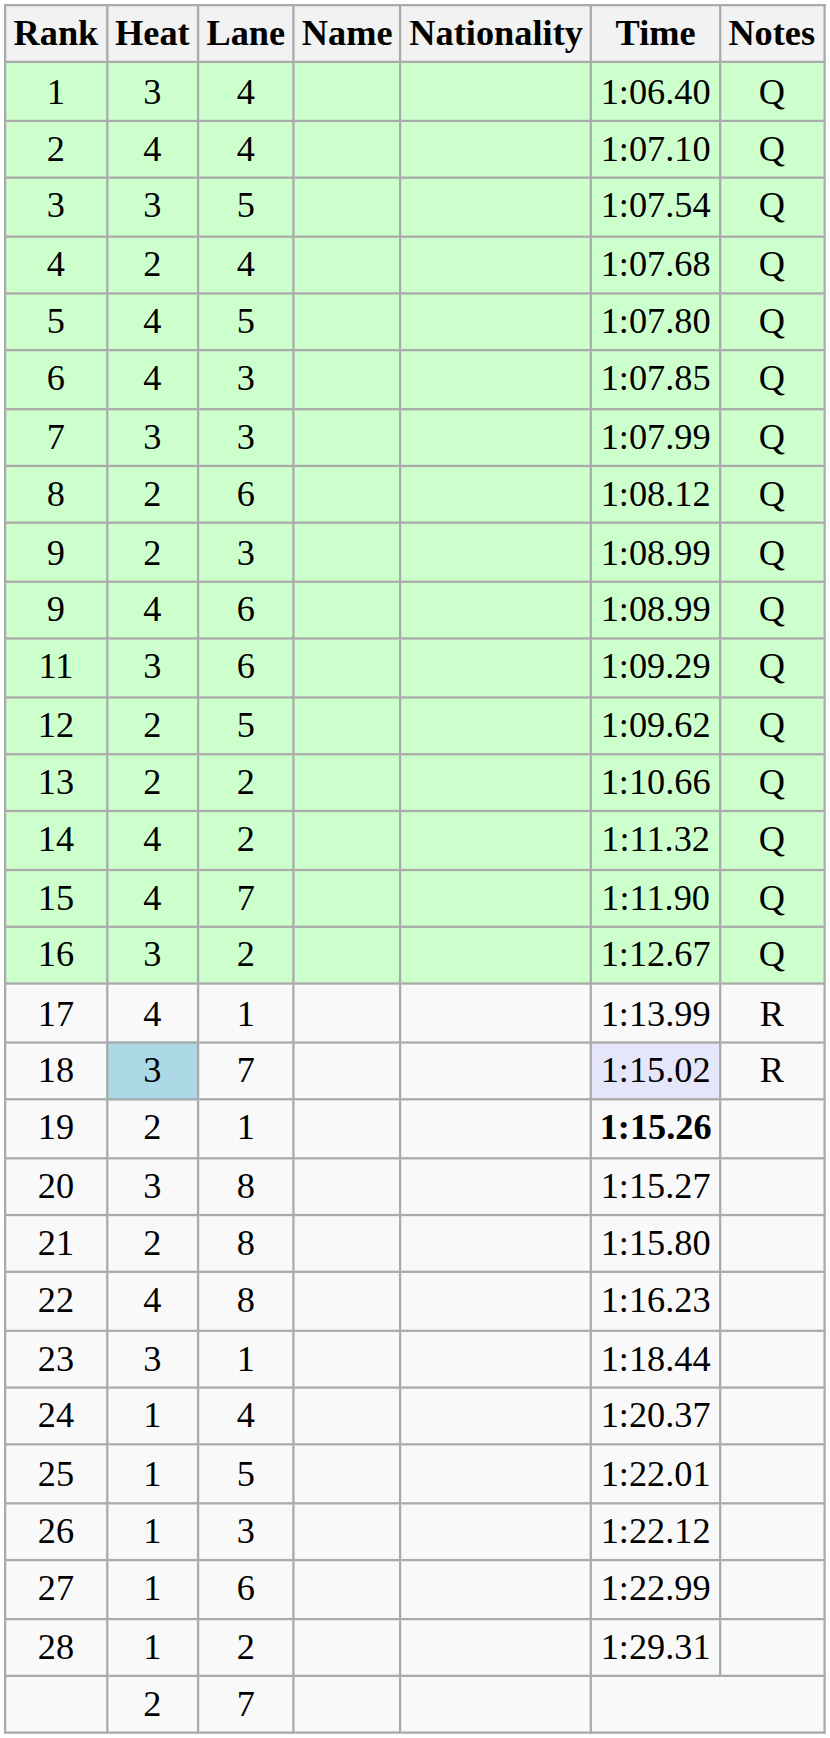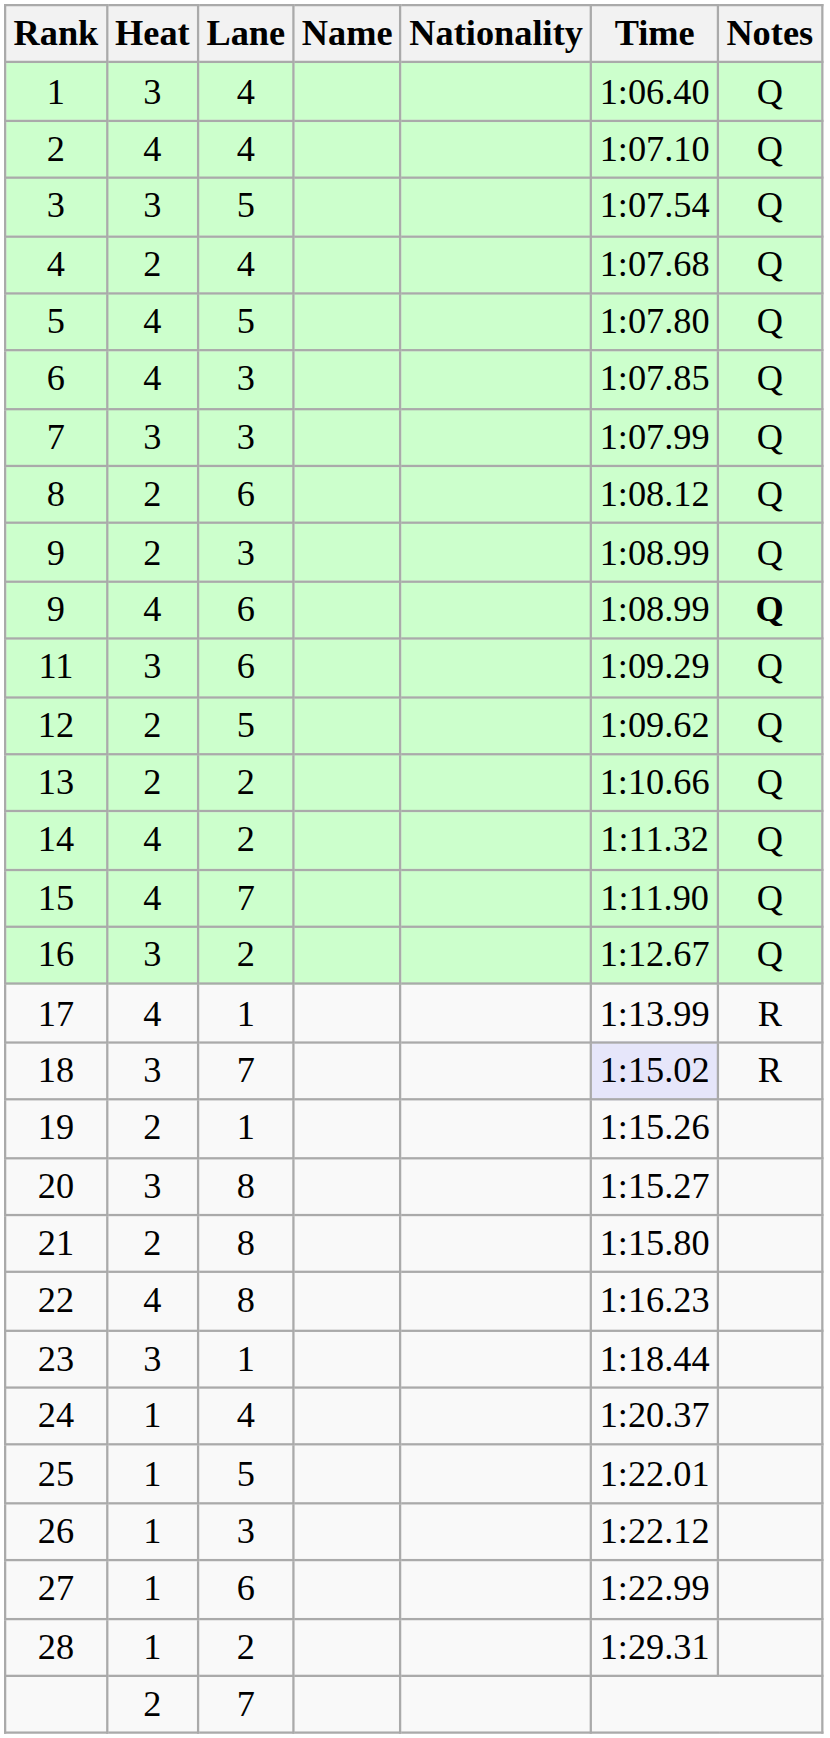9 / 6 | Notes: normal -> bold
18 | Heat: lightblue background -> no background
19 | Time: bold -> normal
